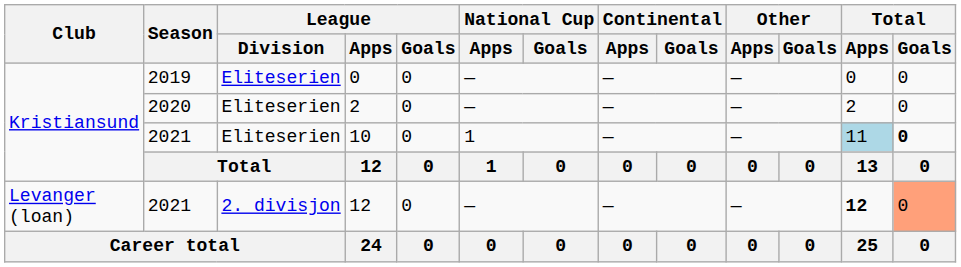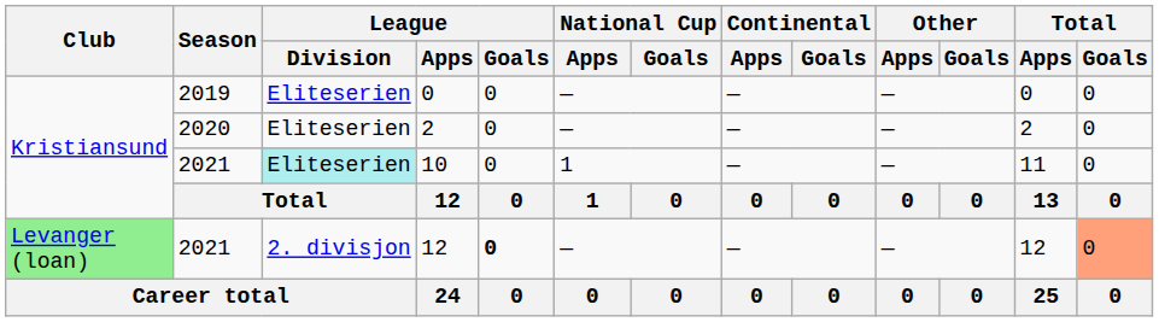10 | League / Division: no background -> paleturquoise background
10 | Total / Apps: lightblue background -> no background
10 | Total / Goals: bold -> normal
2021 / 12 | Club: no background -> lightgreen background
2021 / 12 | League / Goals: normal -> bold
2021 / 12 | Total / Apps: bold -> normal
